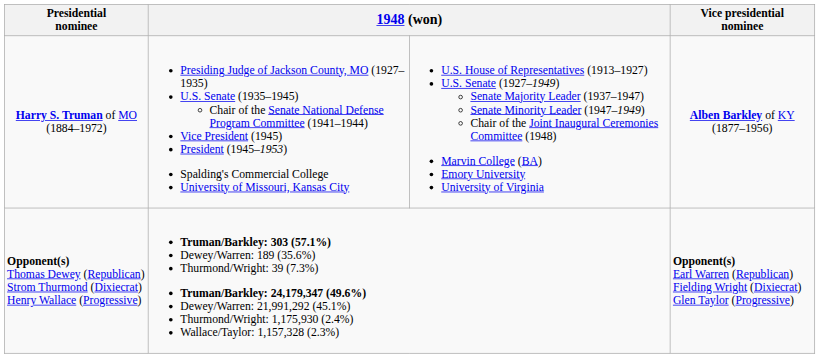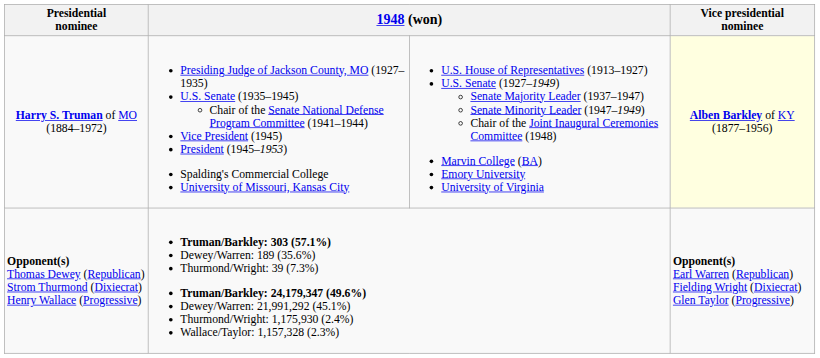Harry S. Truman of MO (1884–1972) | Vice presidential nominee: no background -> lightyellow background
